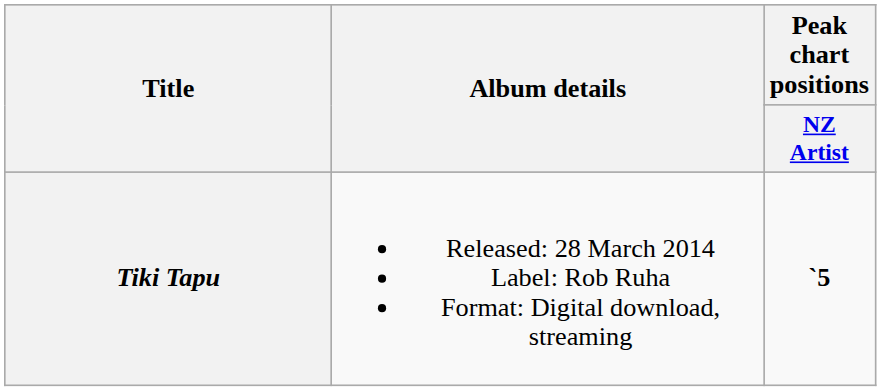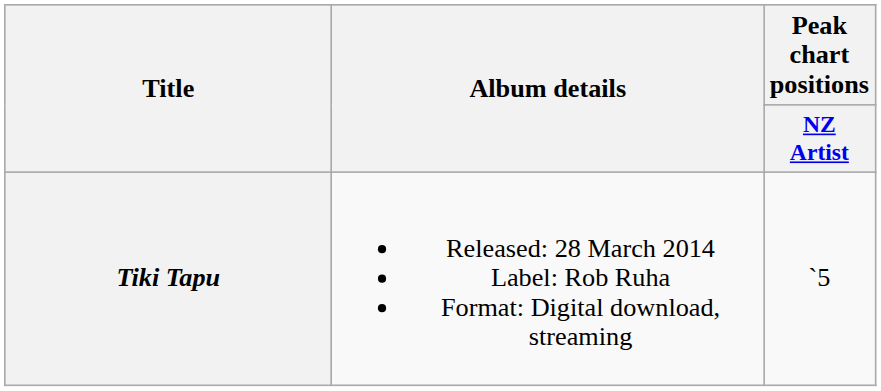Tiki Tapu | Peak chart positions / NZ Artist: bold -> normal
